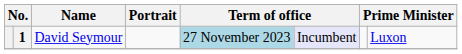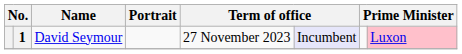David Seymour | column 5: lightblue background -> no background
David Seymour | column 8: no background -> pink background
